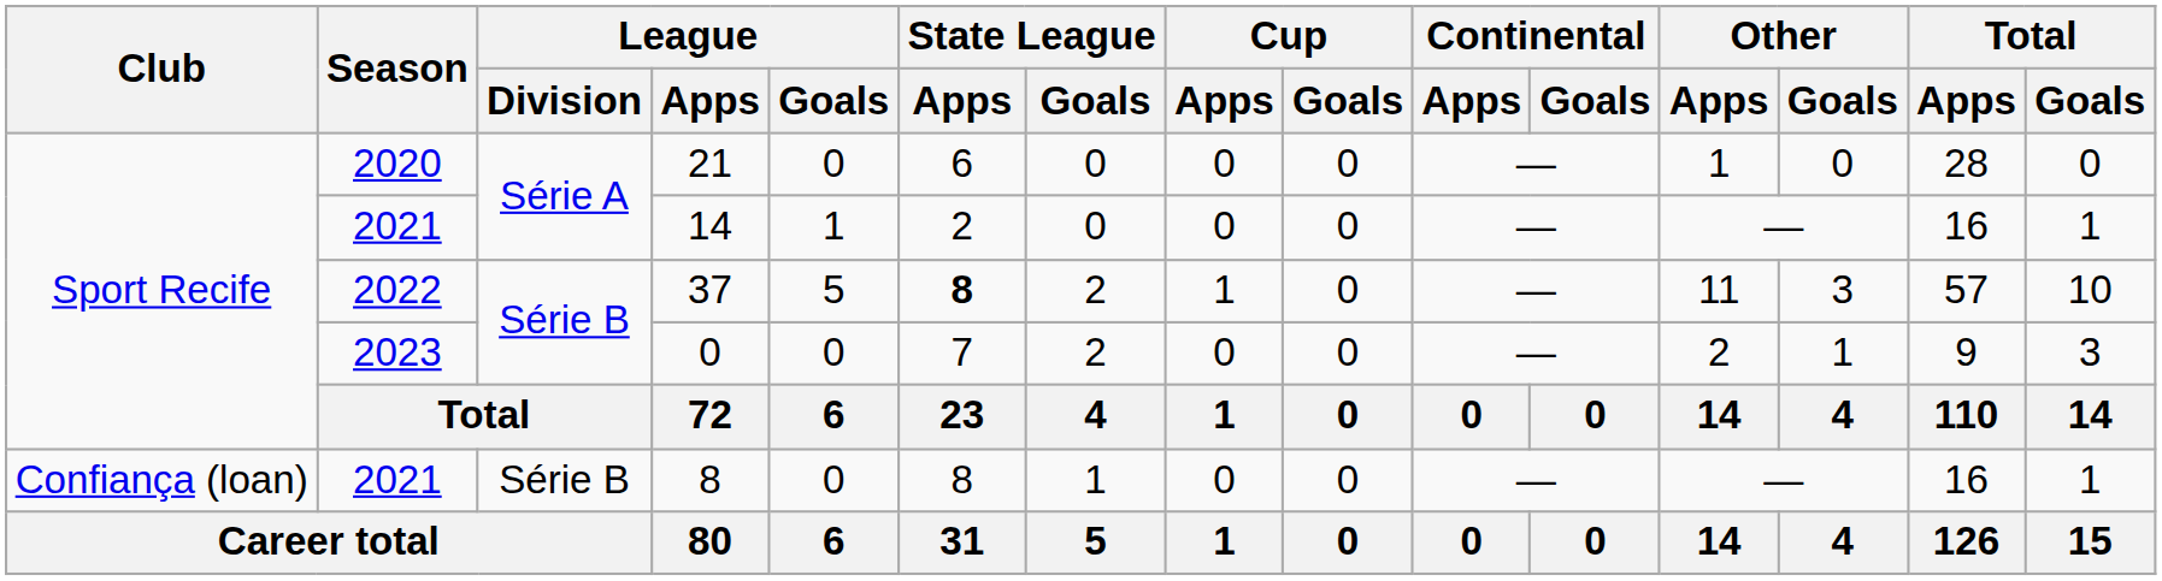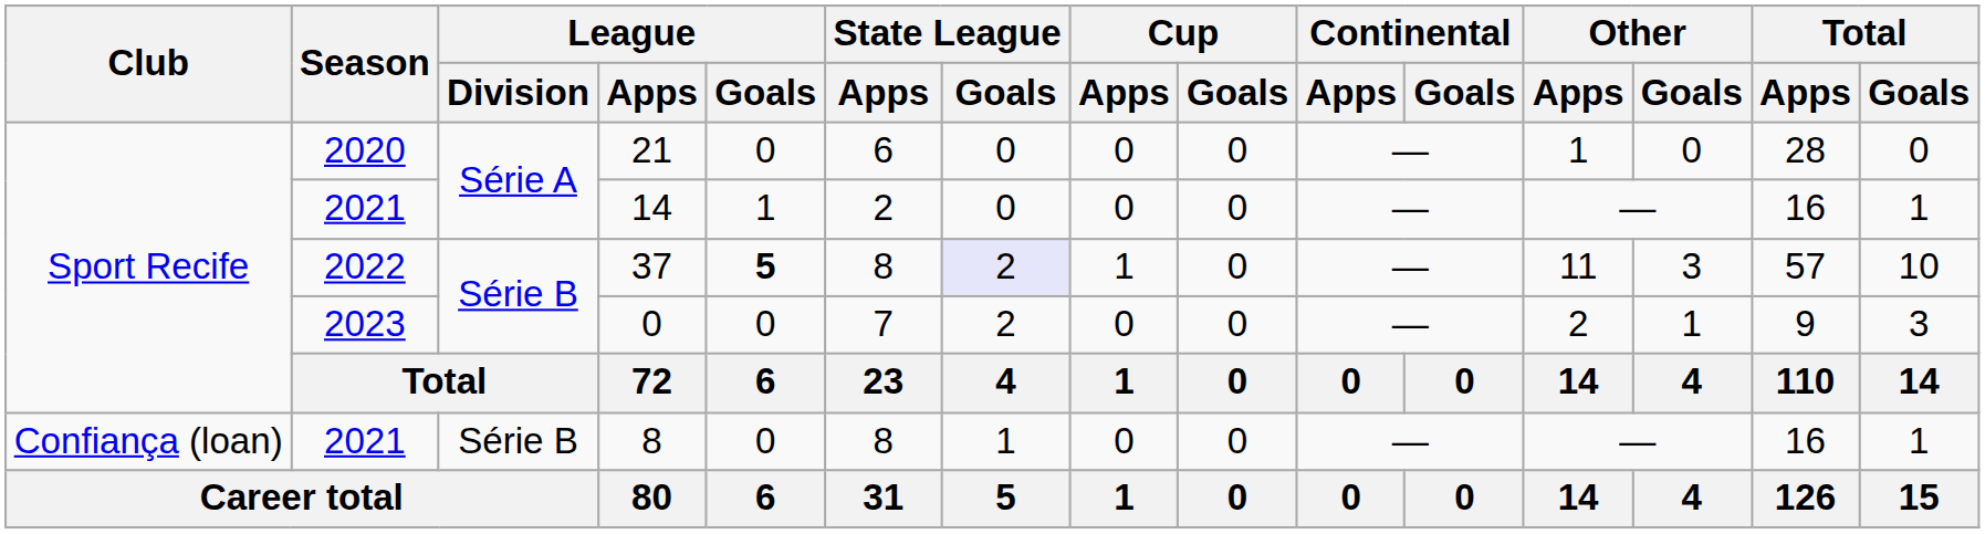37 | League / Goals: normal -> bold
37 | State League / Apps: bold -> normal
37 | State League / Goals: no background -> lavender background
